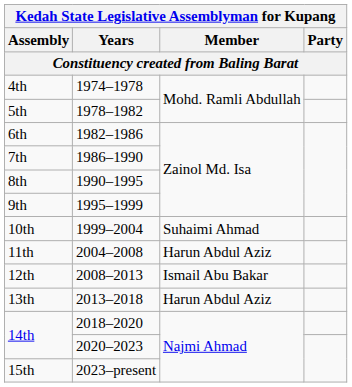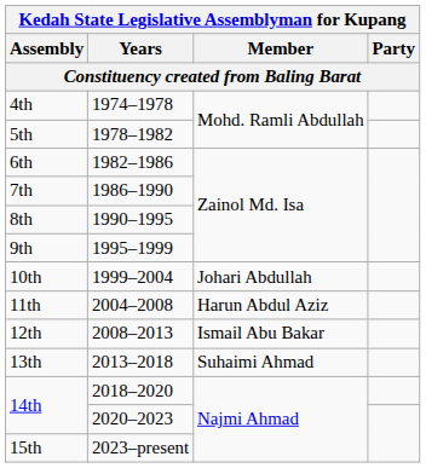10th | Member: Suhaimi Ahmad -> Johari Abdullah
13th | Member: Harun Abdul Aziz -> Suhaimi Ahmad
